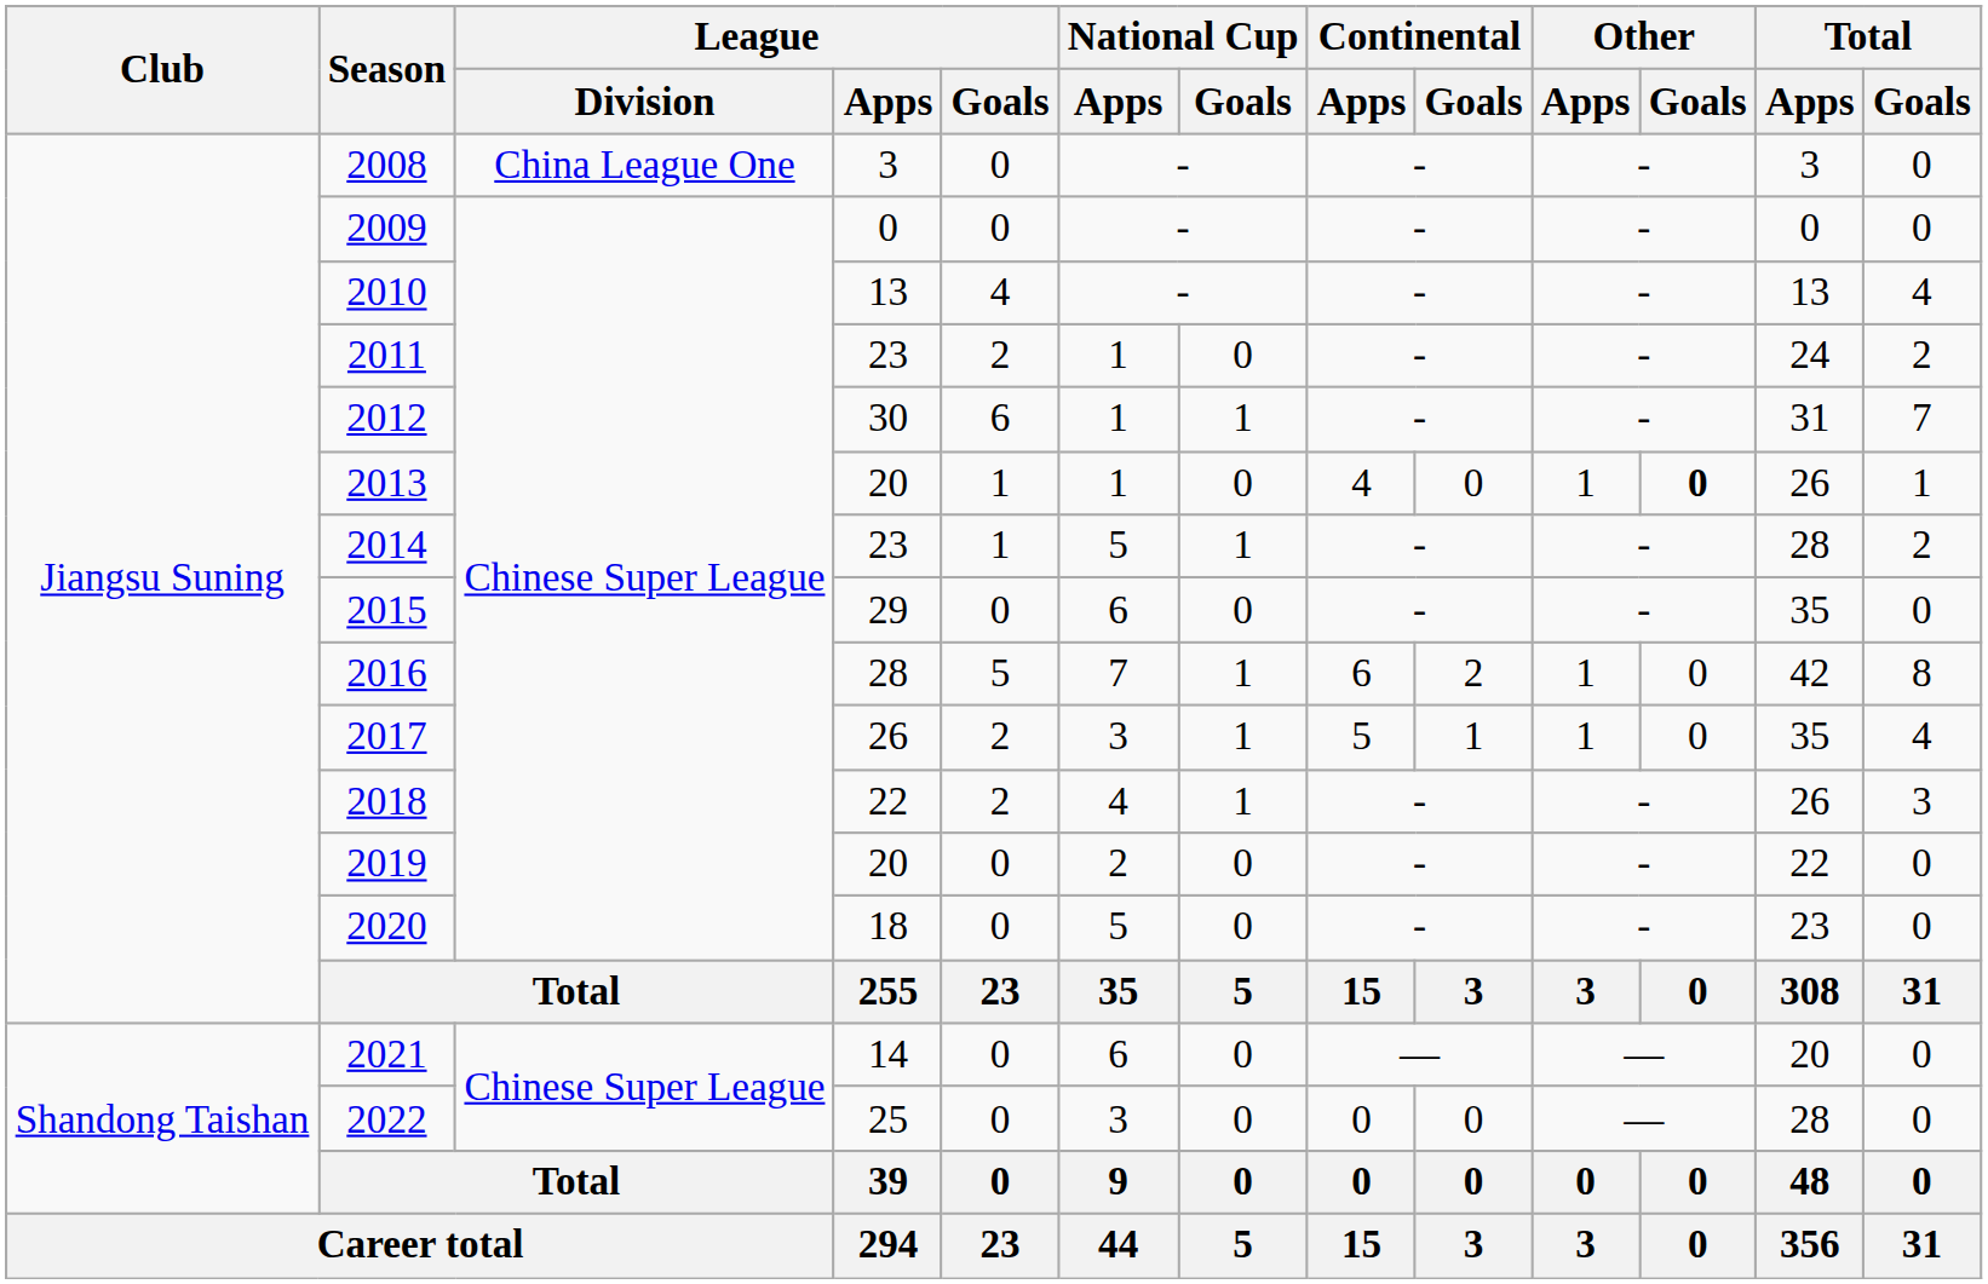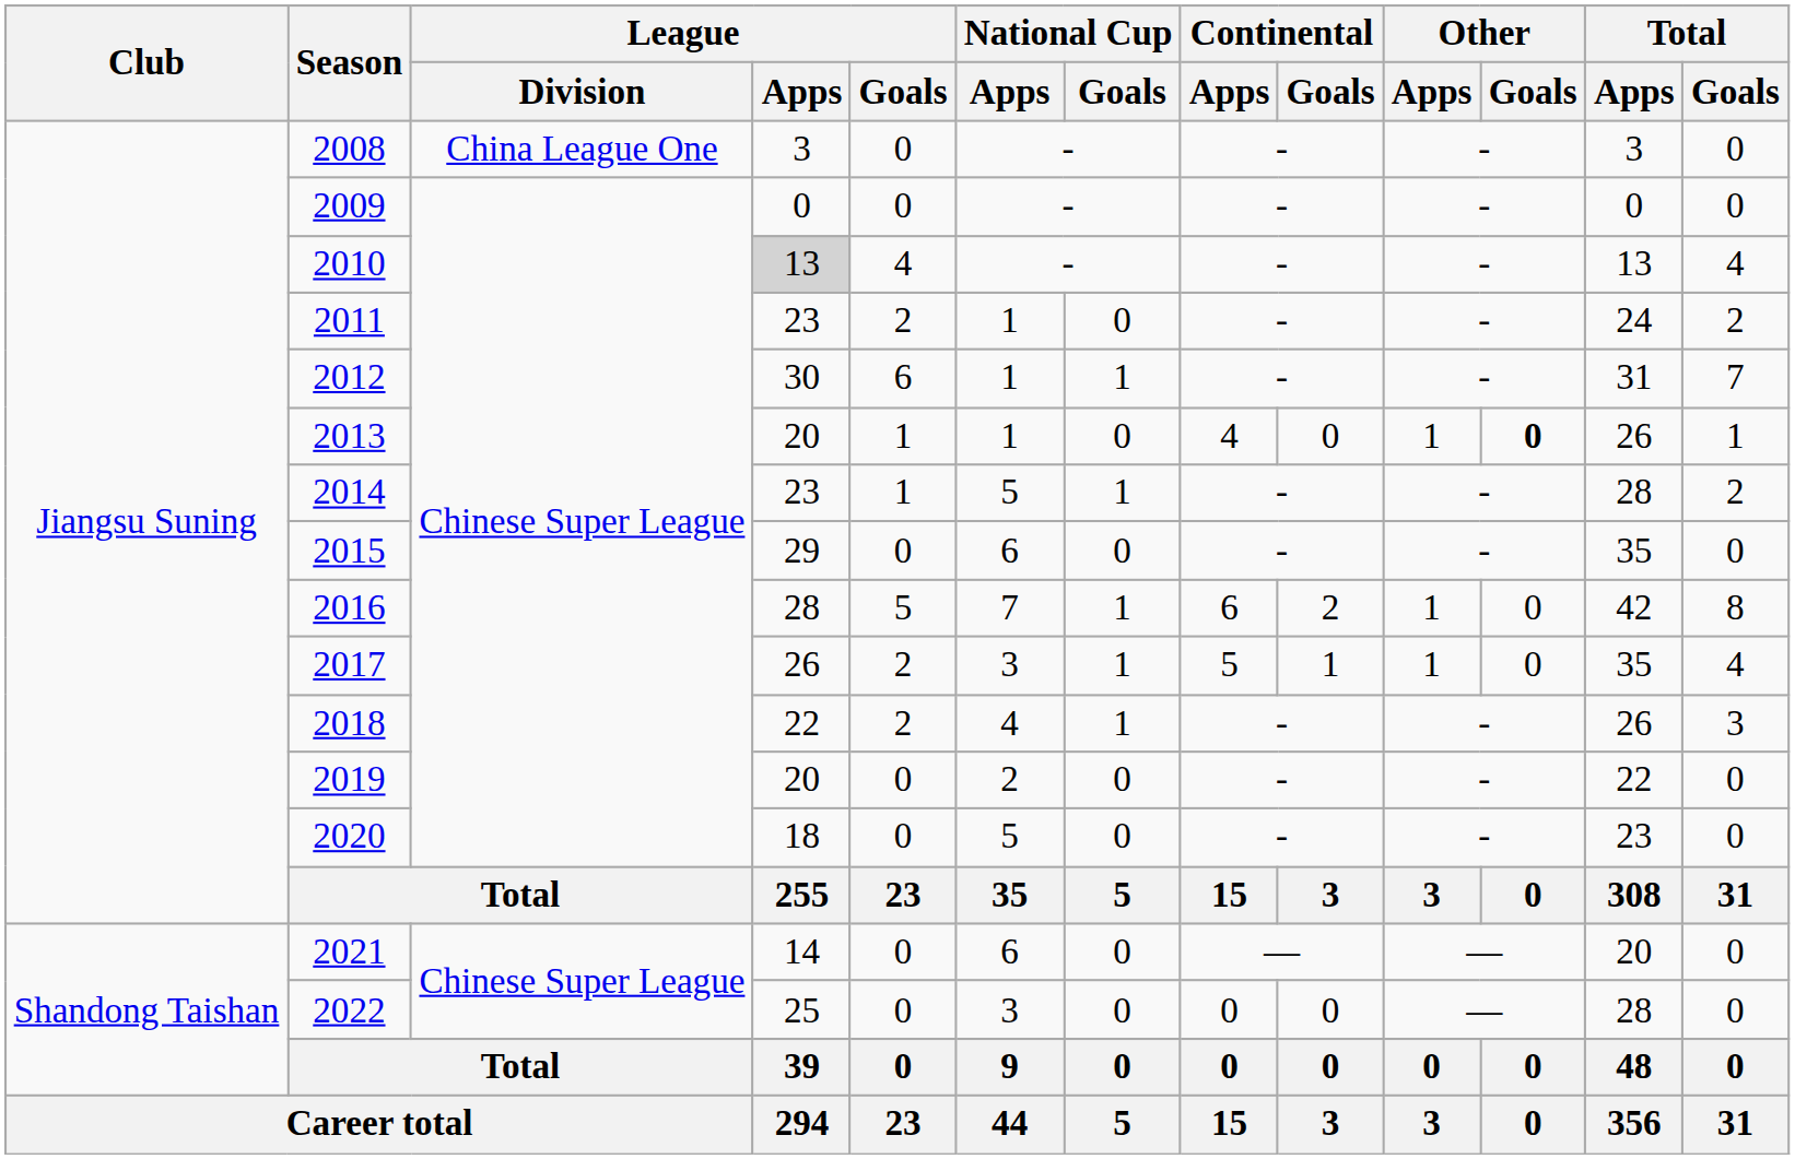2010 | League / Apps: no background -> lightgrey background
